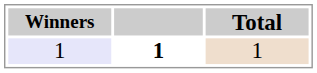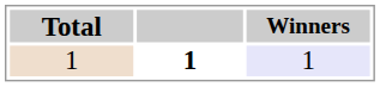columns swapped: Total <-> Winners
